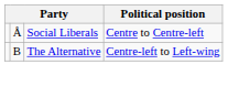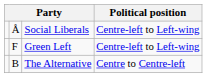Social Liberals | Political position: Centre to Centre-left -> Centre-left to Left-wing
+ row: F | Green Left | Centre-left to Left-wing
The Alternative | Political position: Centre-left to Left-wing -> Centre to Centre-left
